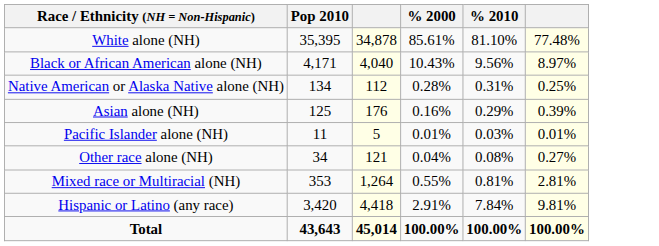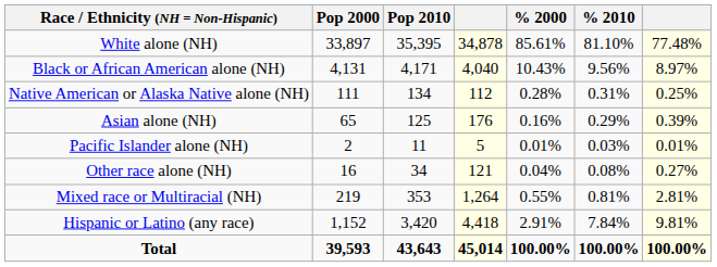+ column: Pop 2000 | 33,897 | 4,131 | 111 | 65 | 2 | 16 | 219 | 1,152 | 39,593
